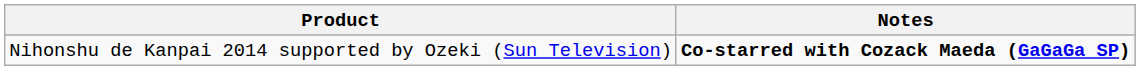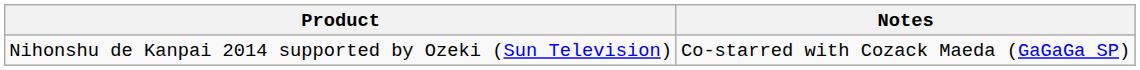Nihonshu de Kanpai 2014 supported by Ozeki (Sun Television) | Notes: bold -> normal
